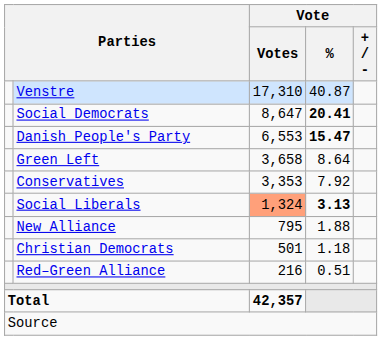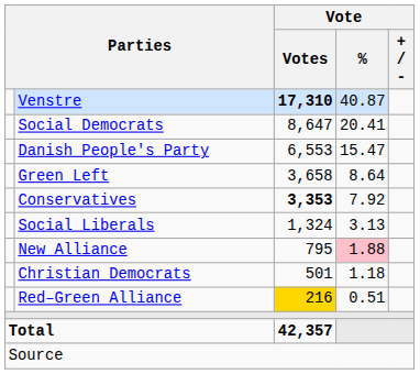Venstre | Vote / Votes: normal -> bold
Social Democrats | Vote / %: bold -> normal
Danish People's Party | Vote / %: bold -> normal
Conservatives | Vote / Votes: normal -> bold
Social Liberals | Vote / Votes: lightsalmon background -> no background
Social Liberals | Vote / %: bold -> normal
New Alliance | Vote / %: no background -> pink background
Red–Green Alliance | Vote / Votes: no background -> gold background
